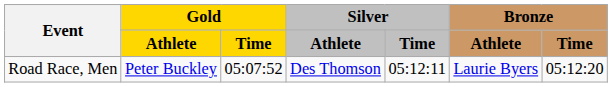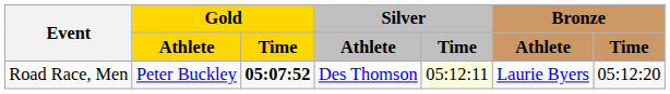Road Race, Men | Gold / Time: normal -> bold
Road Race, Men | Silver / Time: no background -> lightyellow background
